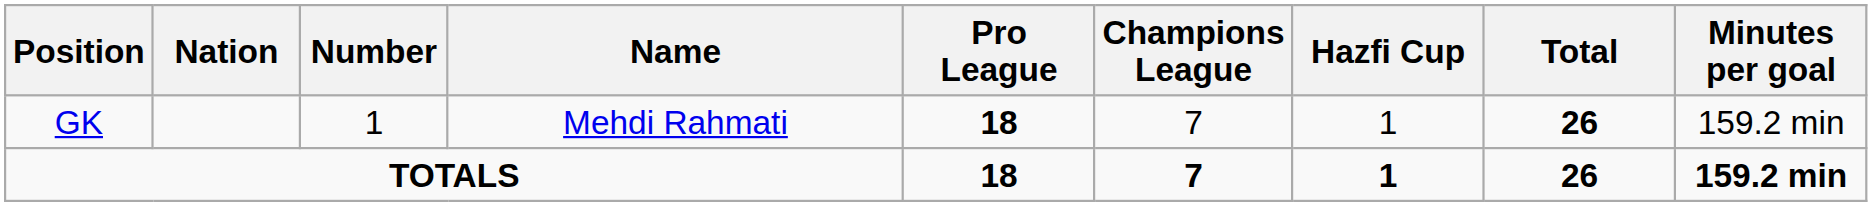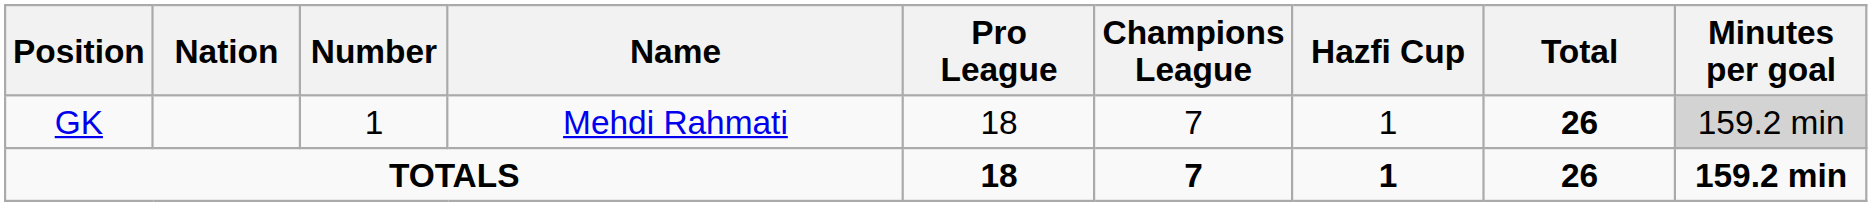GK | Pro League: bold -> normal
GK | Minutes per goal: no background -> lightgrey background
